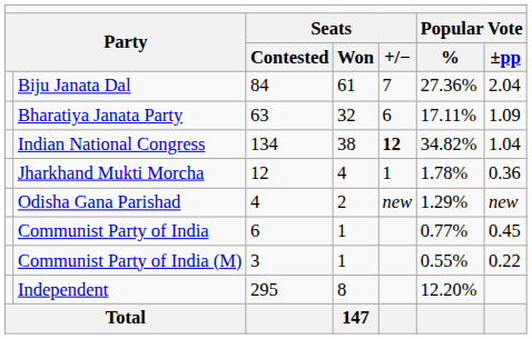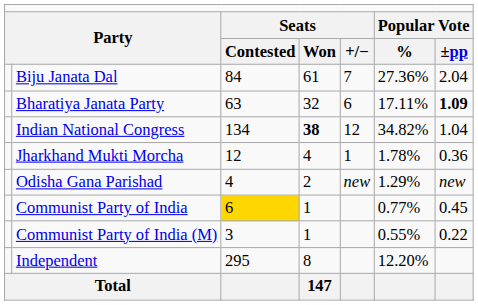Bharatiya Janata Party | column 7: normal -> bold
Indian National Congress | column 4: normal -> bold
Indian National Congress | column 5: bold -> normal
Communist Party of India | column 3: no background -> gold background
